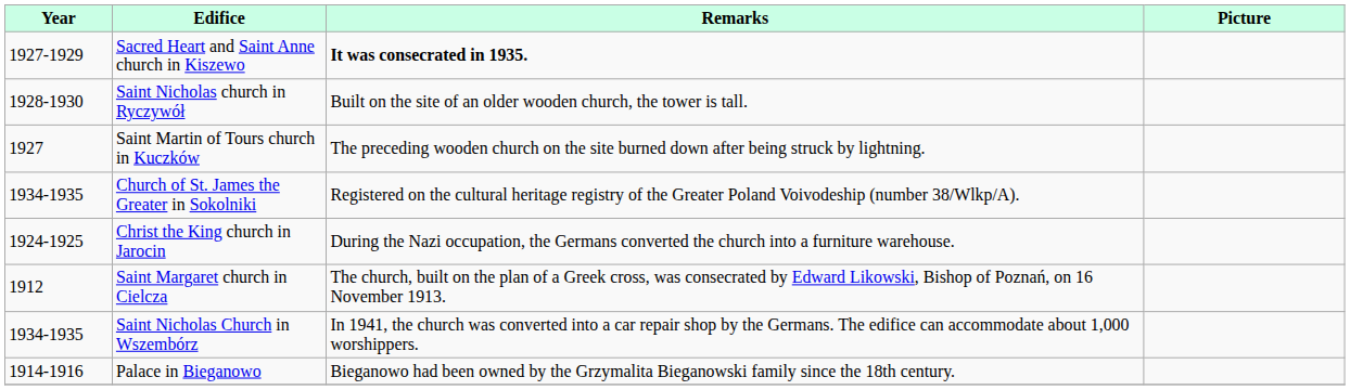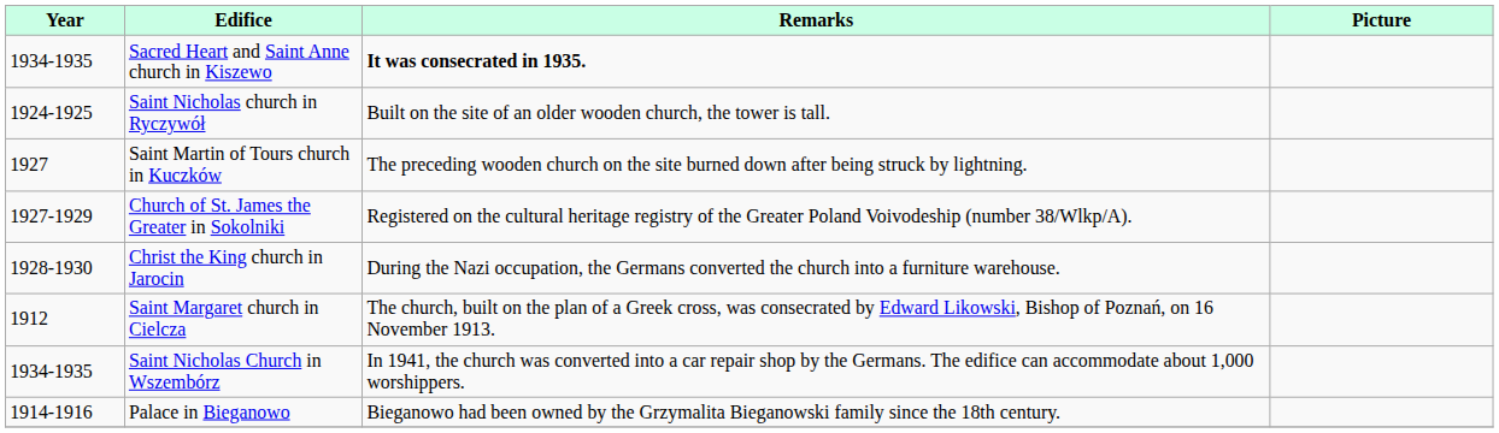Sacred Heart and Saint Anne church in Kiszewo | Year: 1927-1929 -> 1934-1935
Saint Nicholas church in Ryczywół | Year: 1928-1930 -> 1924-1925
Church of St. James the Greater in Sokolniki | Year: 1934-1935 -> 1927-1929
Christ the King church in Jarocin | Year: 1924-1925 -> 1928-1930
